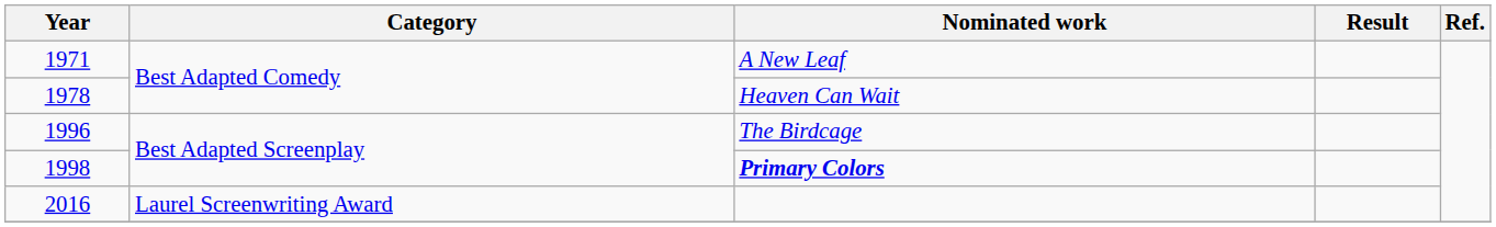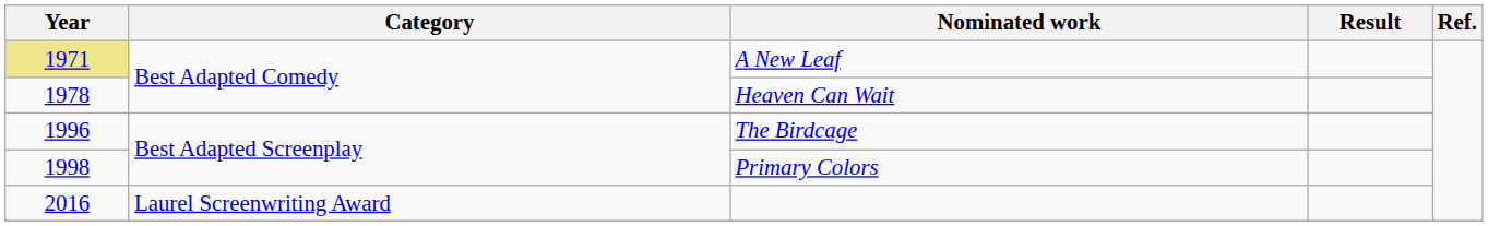A New Leaf | Year: no background -> khaki background
Primary Colors | Nominated work: bold -> normal
